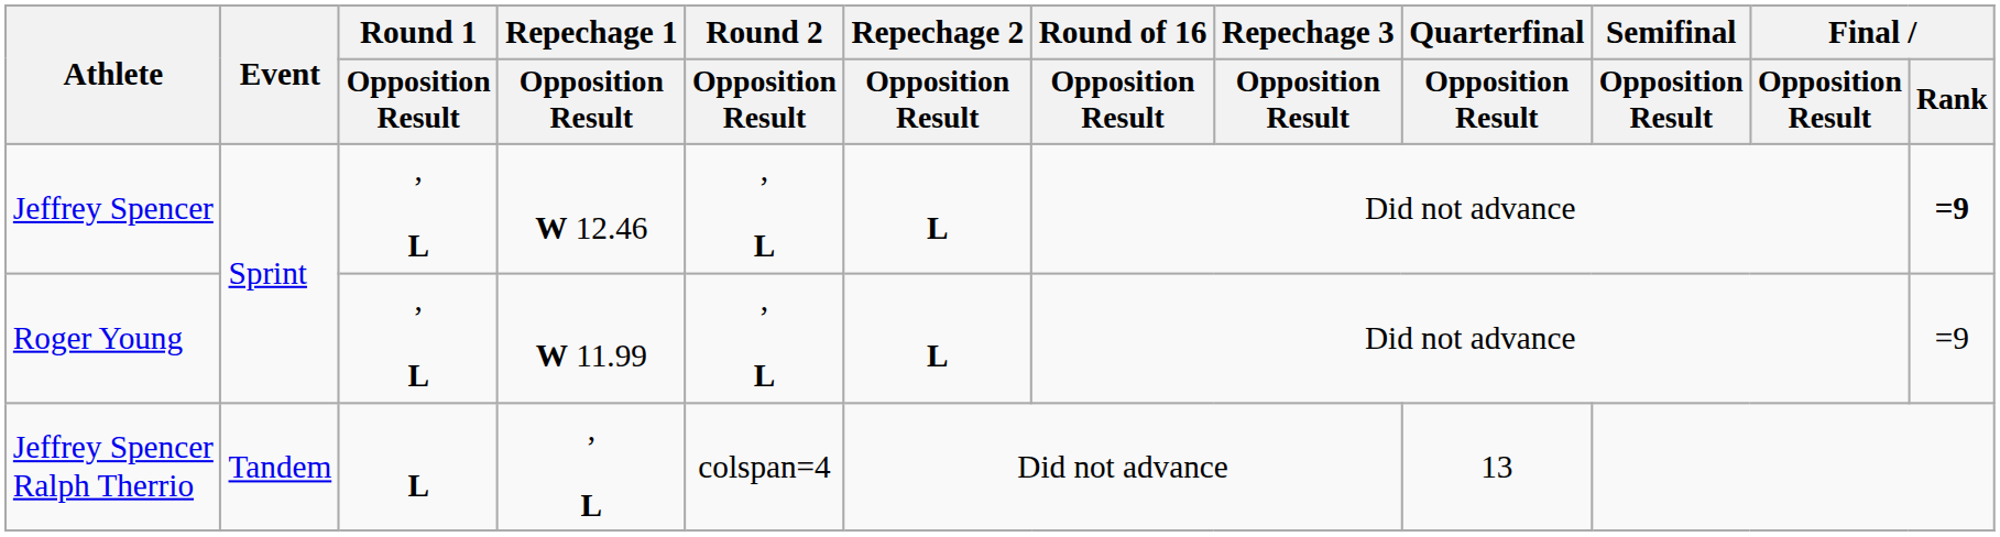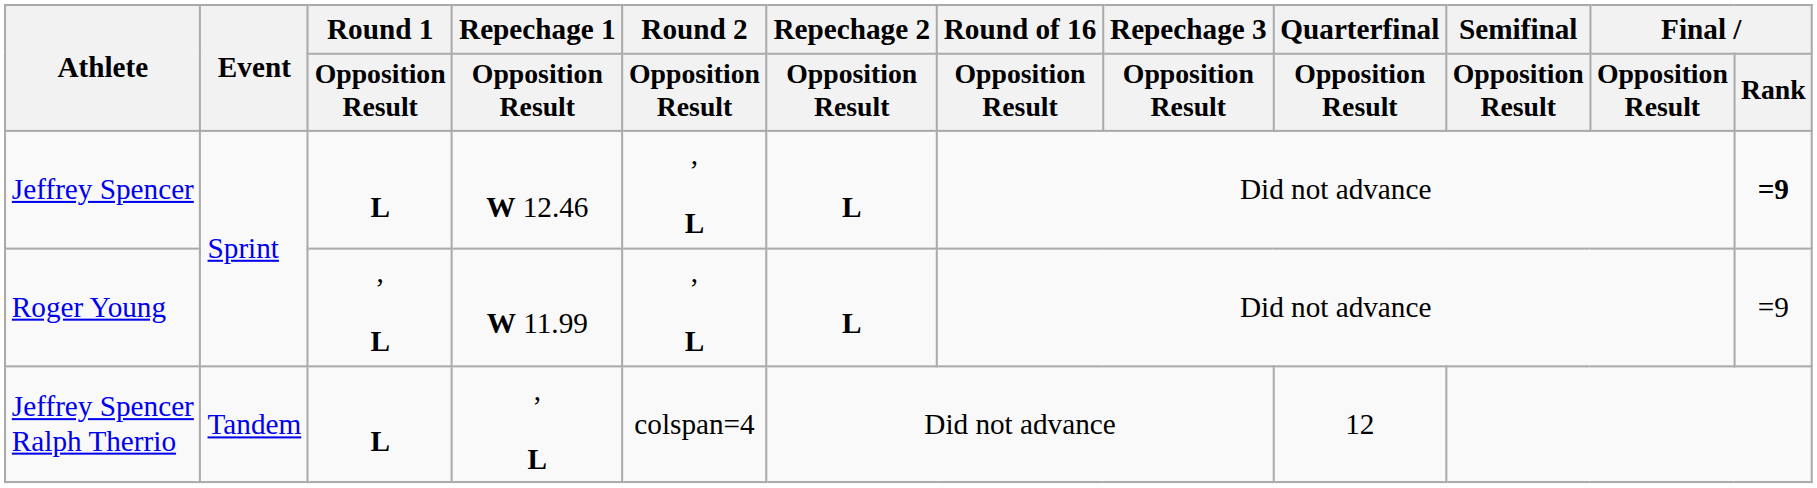Jeffrey Spencer | Round 1 / Opposition Result: , L -> L
Jeffrey Spencer Ralph Therrio | Quarterfinal / Opposition Result: 13 -> 12
